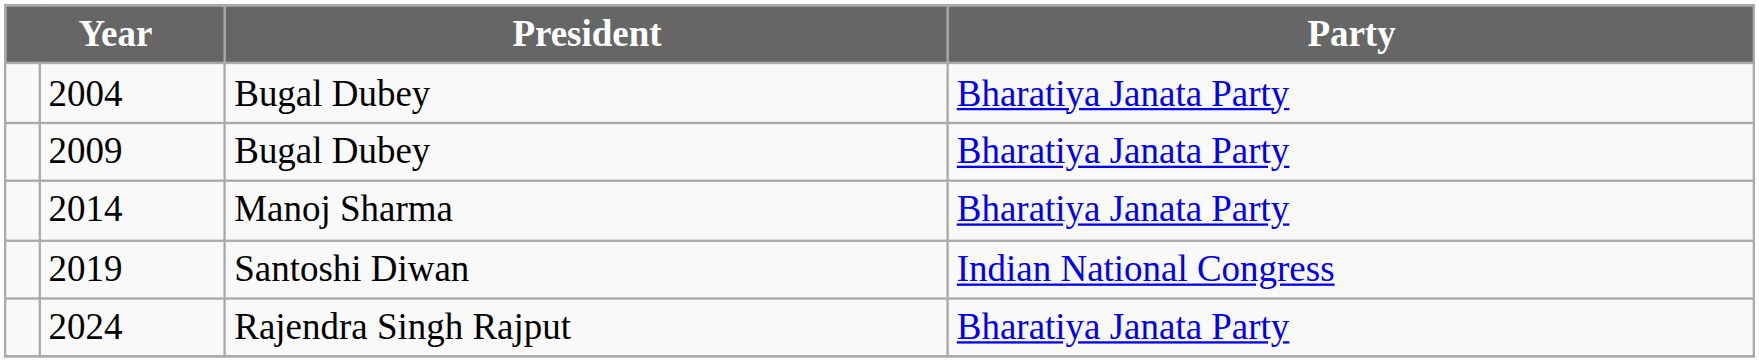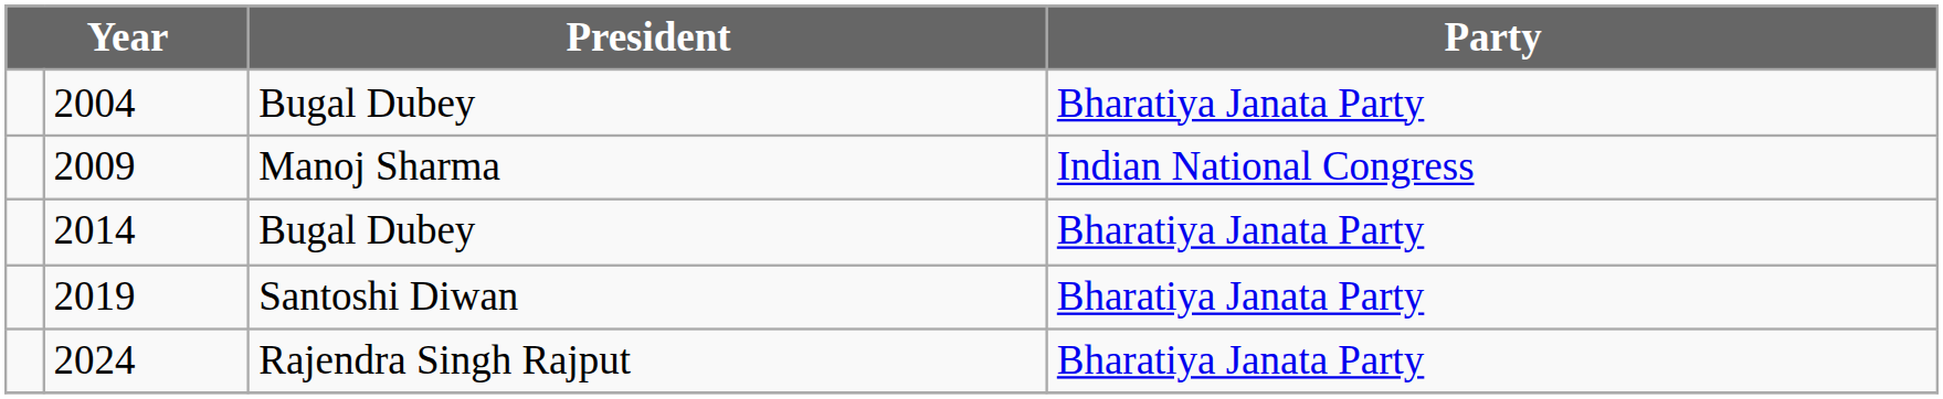2009 | President: Bugal Dubey -> Manoj Sharma
2009 | Party: Bharatiya Janata Party -> Indian National Congress
2014 | President: Manoj Sharma -> Bugal Dubey
2019 | Party: Indian National Congress -> Bharatiya Janata Party
